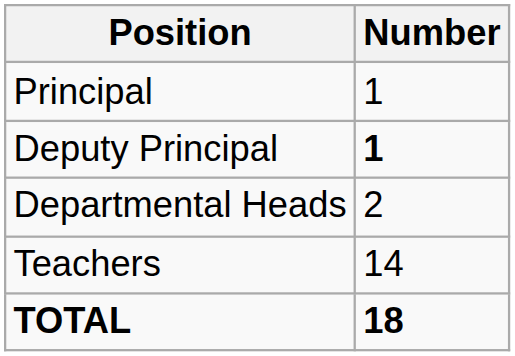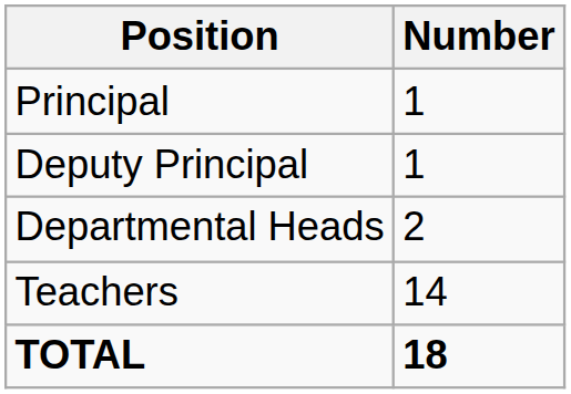Deputy Principal | Number: bold -> normal
